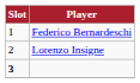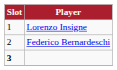row 2 | Player: Federico Bernardeschi -> Lorenzo Insigne
row 3 | Player: Lorenzo Insigne -> Federico Bernardeschi
